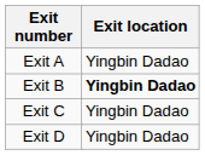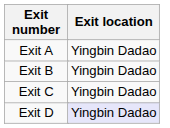Exit B | Exit location: bold -> normal
Exit D | Exit location: no background -> lavender background
